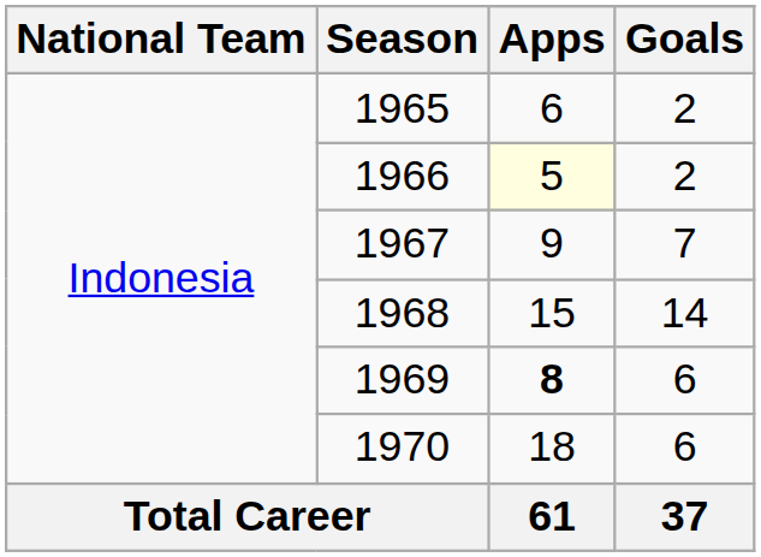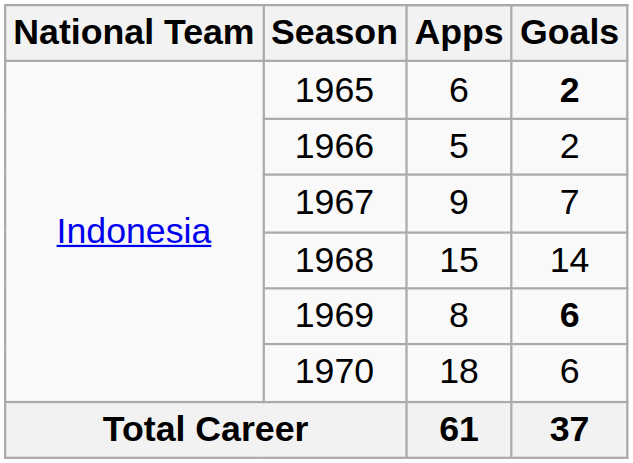1965 | Goals: normal -> bold
1966 | Apps: lightyellow background -> no background
1969 | Apps: bold -> normal
1969 | Goals: normal -> bold
